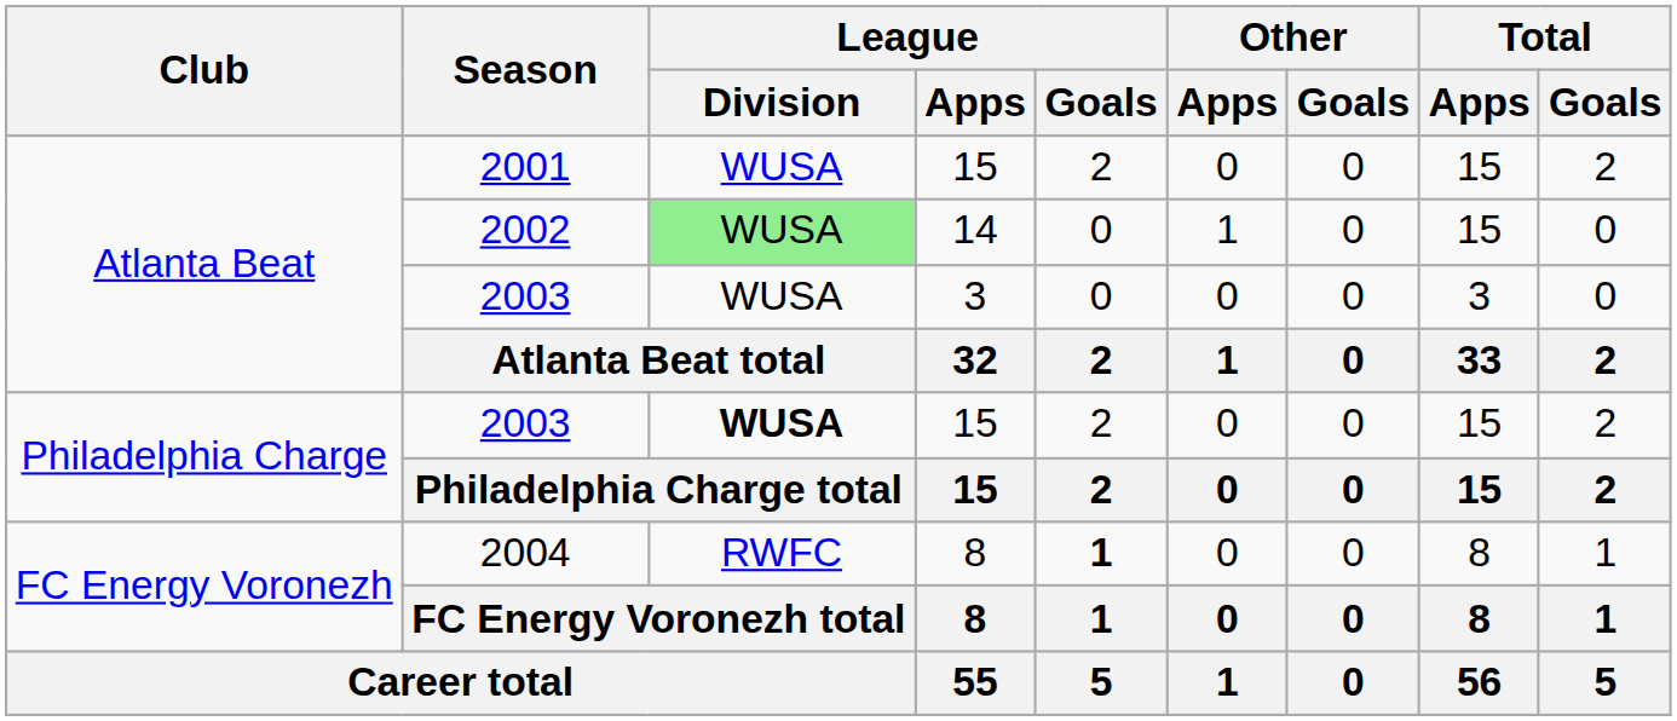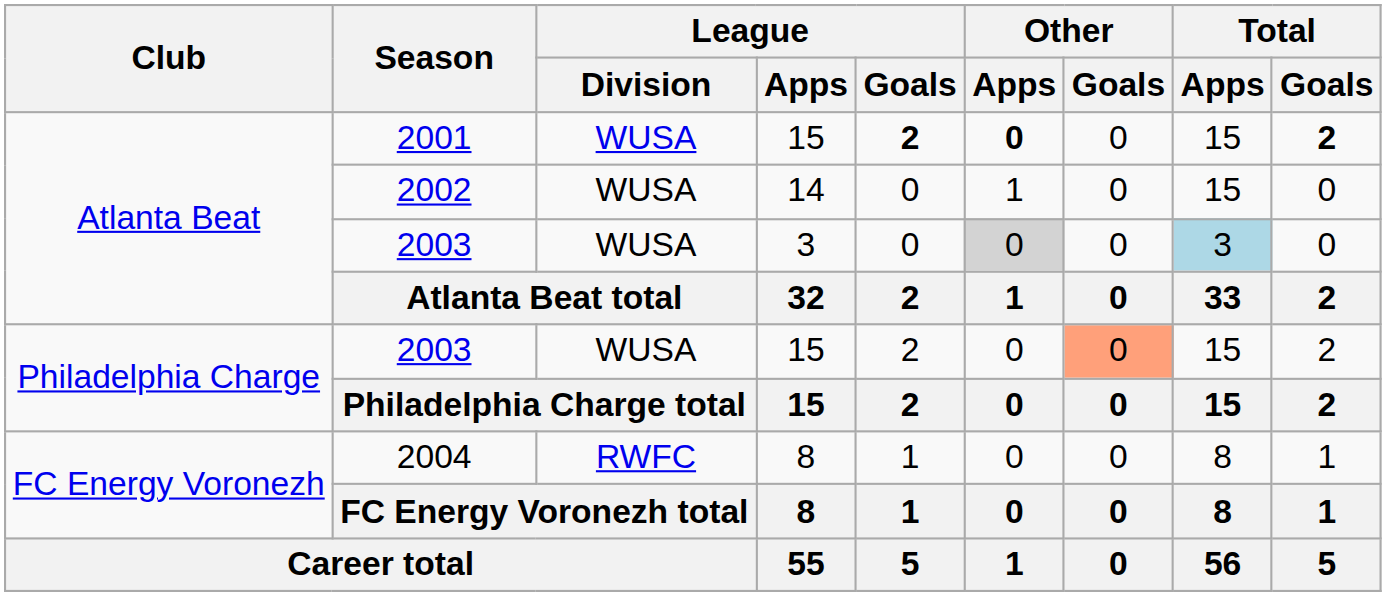2001 | League / Goals: normal -> bold
2001 | Other / Apps: normal -> bold
2001 | Total / Goals: normal -> bold
2002 | League / Division: lightgreen background -> no background
2003 / 3 | Other / Apps: no background -> lightgrey background
2003 / 3 | Total / Apps: no background -> lightblue background
2003 / 15 | League / Division: bold -> normal
2003 / 15 | Other / Goals: no background -> lightsalmon background
2004 | League / Goals: bold -> normal
